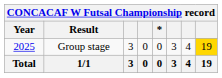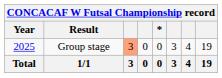Group stage | column 3: no background -> lightsalmon background
Group stage | column 8: gold background -> no background
